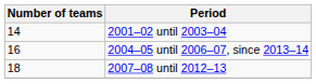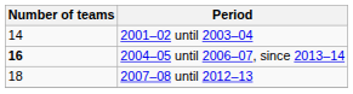2004–05 until 2006–07, since 2013–14 | Number of teams: normal -> bold
